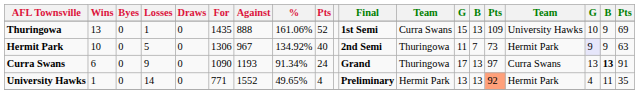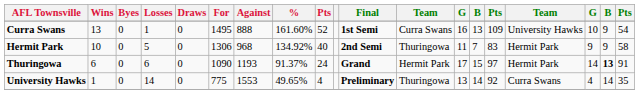row 2 | AFL Townsville: Thuringowa -> Curra Swans
row 2 | For: 1435 -> 1495
row 2 | %: 161.06% -> 161.60%
row 2 | column 13: 15 -> 16
row 2 | column 19: 69 -> 54
row 3 | Against: 967 -> 968
row 3 | column 15: 73 -> 83
row 3 | column 17: lavender background -> no background
row 3 | column 19: 63 -> 58
row 4 | AFL Townsville: Curra Swans -> Thuringowa
row 4 | Losses: 9 -> 6
row 4 | %: 91.34% -> 91.37%
row 4 | column 12: Thuringowa -> Hermit Park
row 4 | column 14: 13 -> 15
row 4 | column 16: Curra Swans -> Hermit Park
row 4 | column 17: 13 -> 14
row 5 | For: 771 -> 775
row 5 | Against: 1552 -> 1553
row 5 | column 12: Hermit Park -> Thuringowa
row 5 | column 14: 13 -> 14
row 5 | column 15: lightsalmon background -> no background
row 5 | column 16: Hermit Park -> Curra Swans
row 5 | column 18: 11 -> 14
